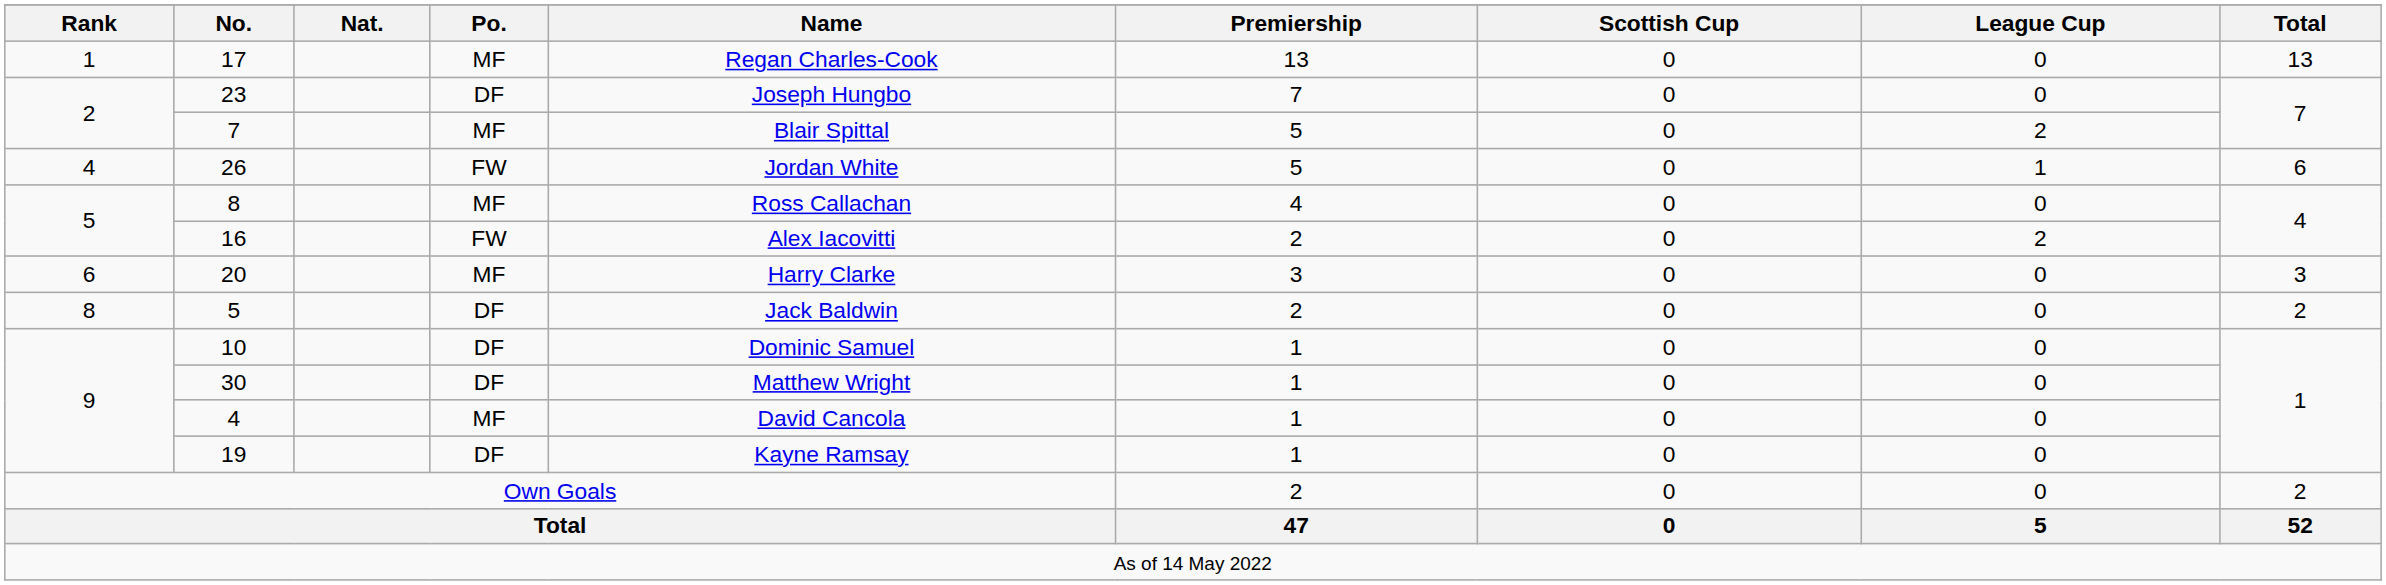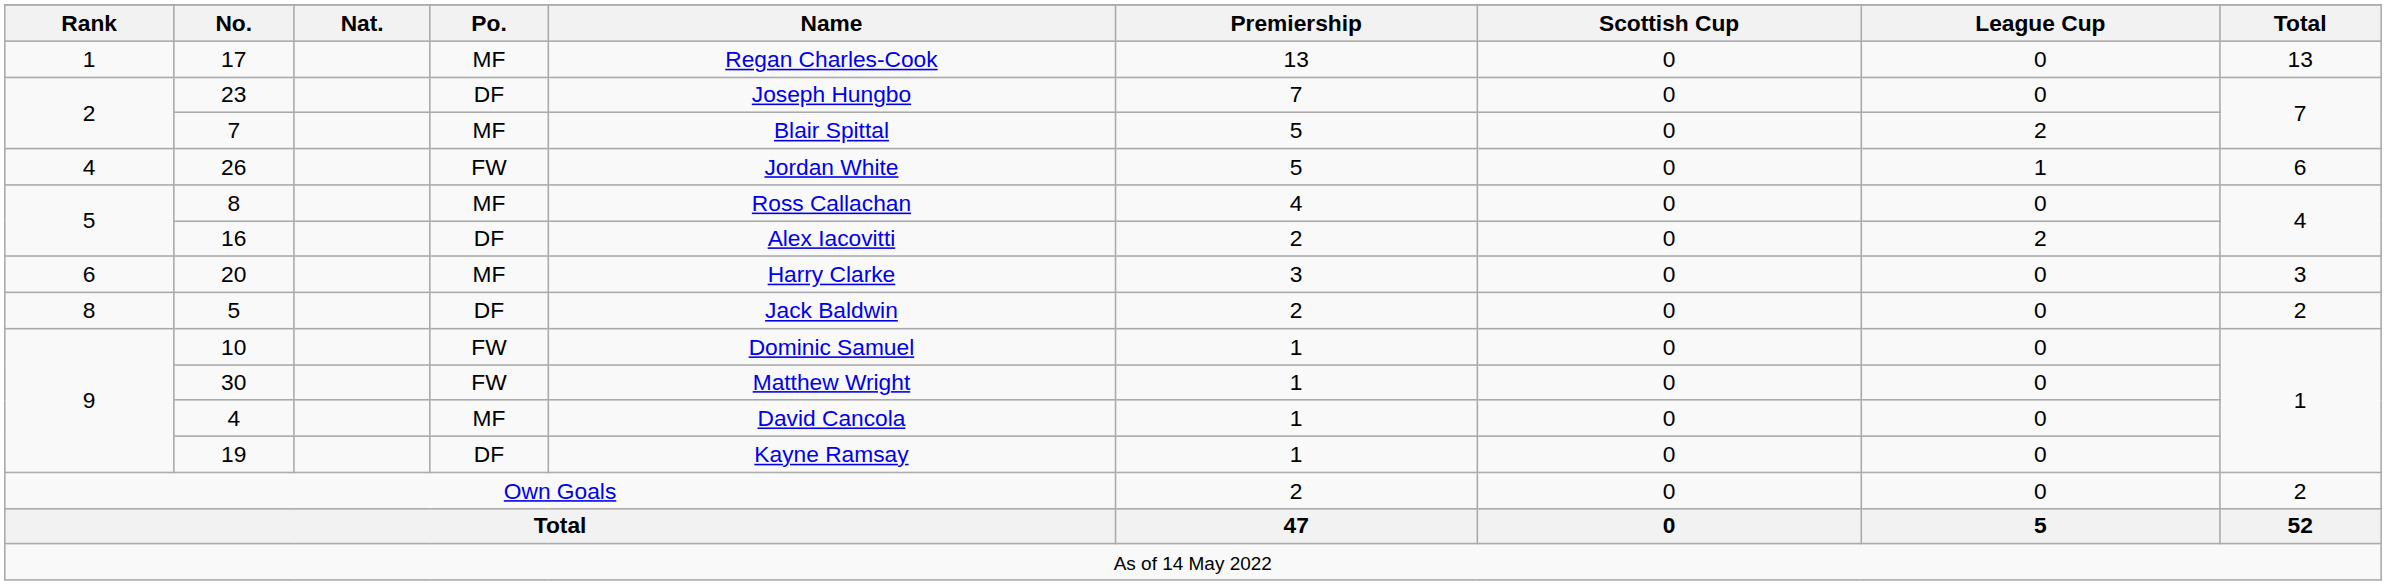16 | Po.: FW -> DF
10 | Po.: DF -> FW
30 | Po.: DF -> FW
